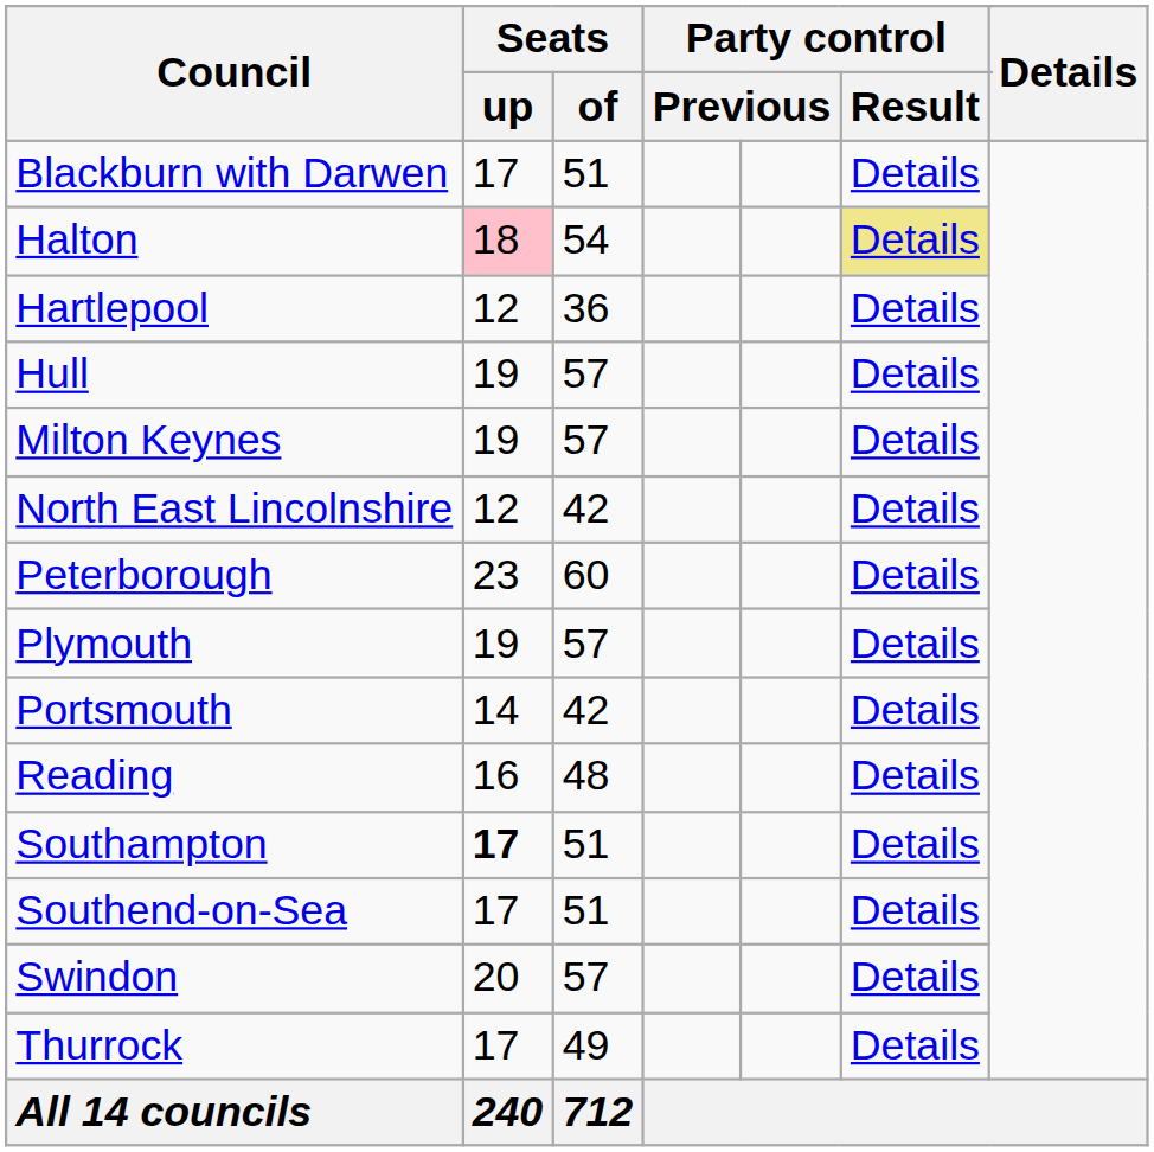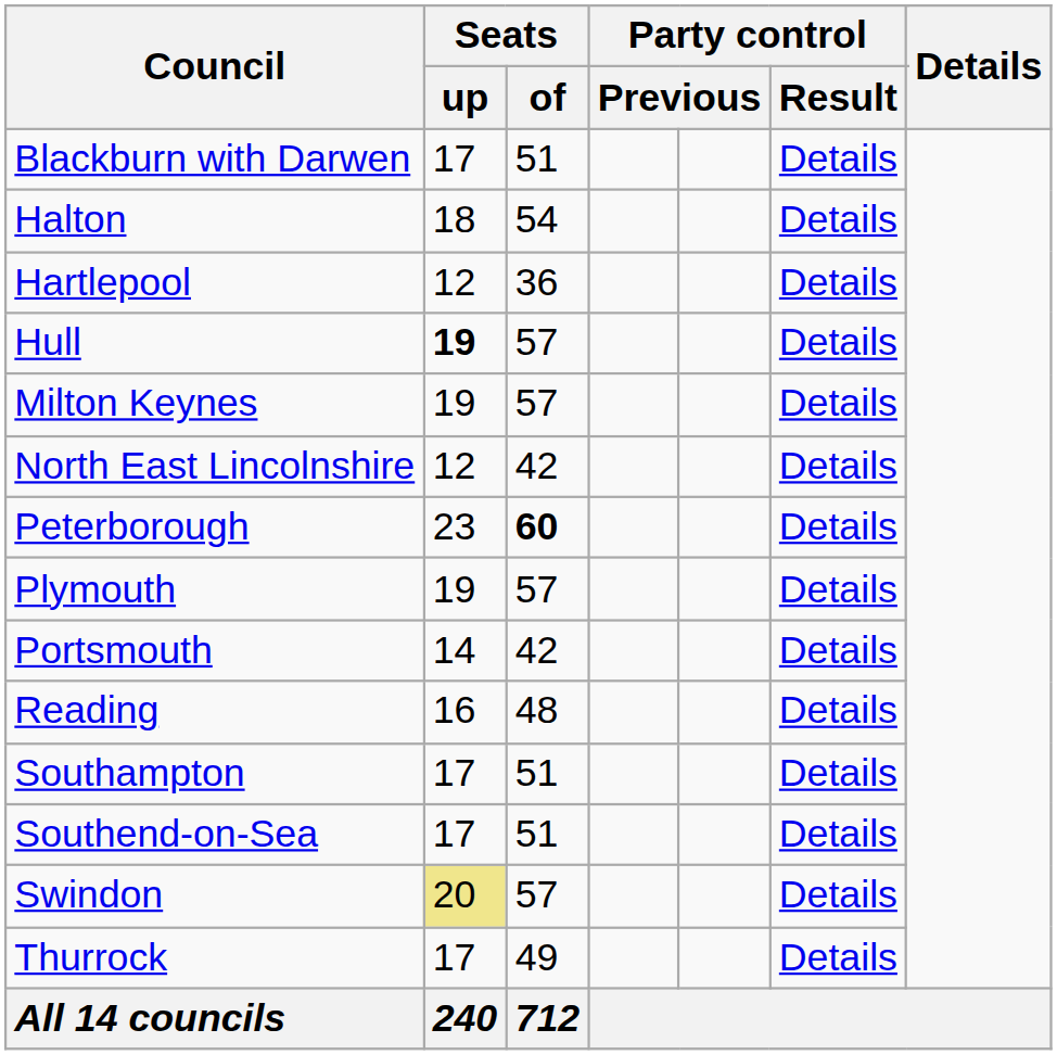Halton | Seats / up: pink background -> no background
Halton | column 6: khaki background -> no background
Hull | Seats / up: normal -> bold
Peterborough | Seats / of: normal -> bold
Southampton | Seats / up: bold -> normal
Swindon | Seats / up: no background -> khaki background
